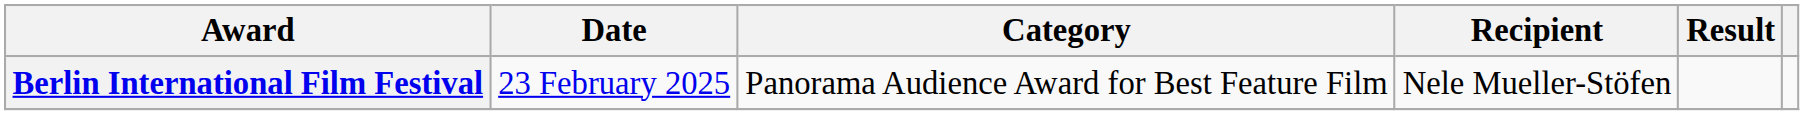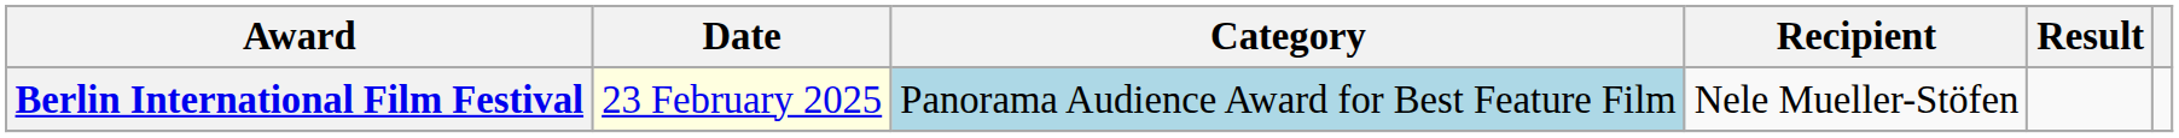Berlin International Film Festival | Date: no background -> lightyellow background
Berlin International Film Festival | Category: no background -> lightblue background
